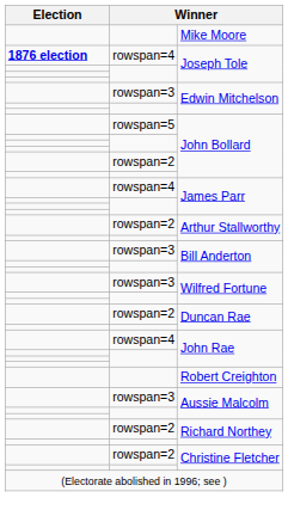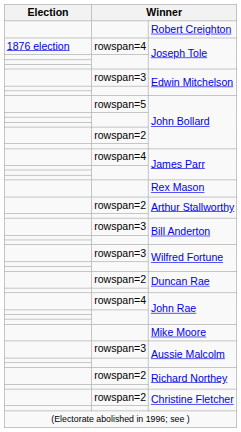rows swapped: Robert Creighton <-> Mike Moore
rowspan=4 / Joseph Tole | Election: bold -> normal
+ row: Rex Mason
